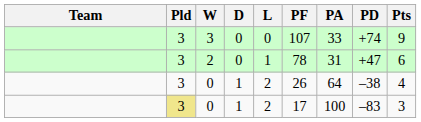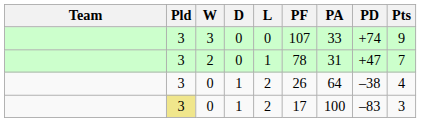row 3 | Pts: 6 -> 7
